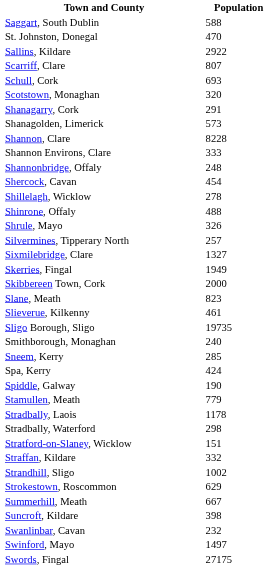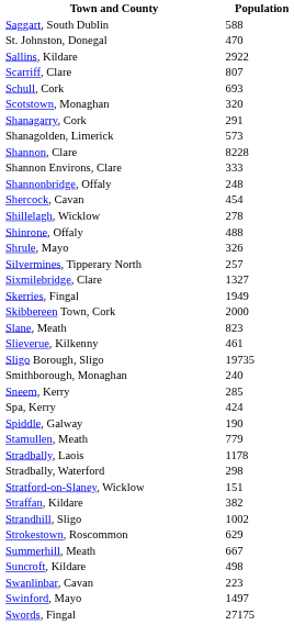Straffan, Kildare | Population: 332 -> 382
Suncroft, Kildare | Population: 398 -> 498
Swanlinbar, Cavan | Population: 232 -> 223
